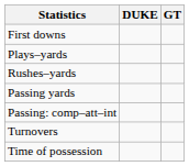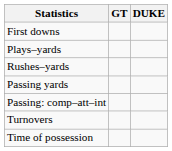columns swapped: GT <-> DUKE
